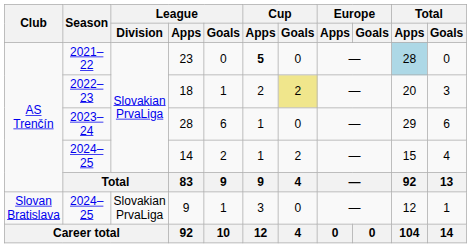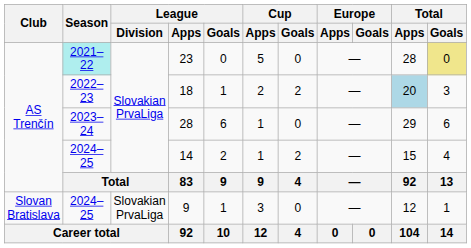23 | Season: no background -> paleturquoise background
23 | Cup / Apps: bold -> normal
23 | Total / Apps: lightblue background -> no background
23 | Total / Goals: no background -> khaki background
18 | Cup / Goals: khaki background -> no background
18 | Total / Apps: no background -> lightblue background
